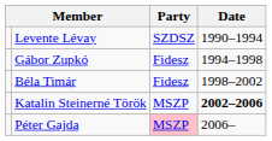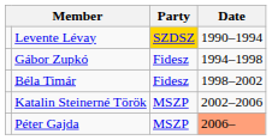Levente Lévay | Party: no background -> gold background
Katalin Steinerné Török | Date: bold -> normal
Péter Gajda | Party: pink background -> no background
Péter Gajda | Date: no background -> lightsalmon background
